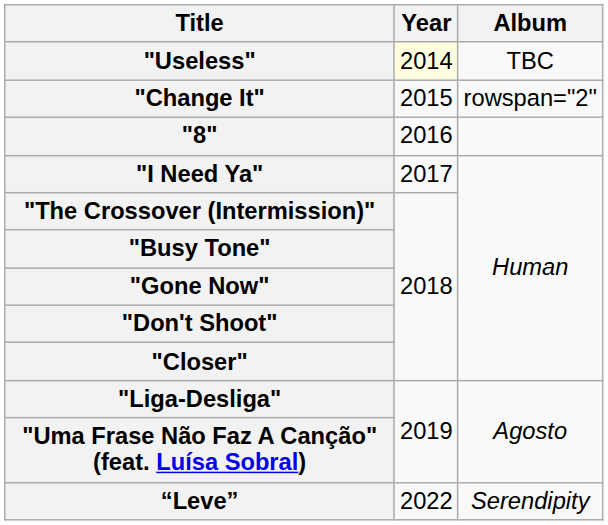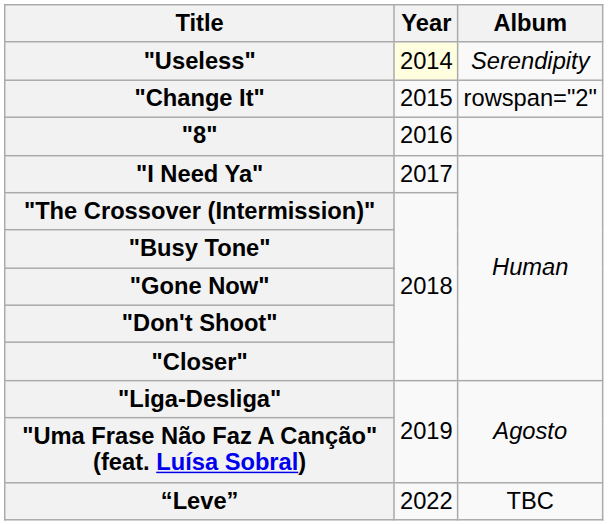"Useless" | Album: TBC -> Serendipity
“Leve” | Album: Serendipity -> TBC
